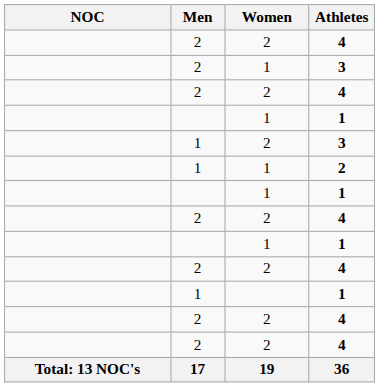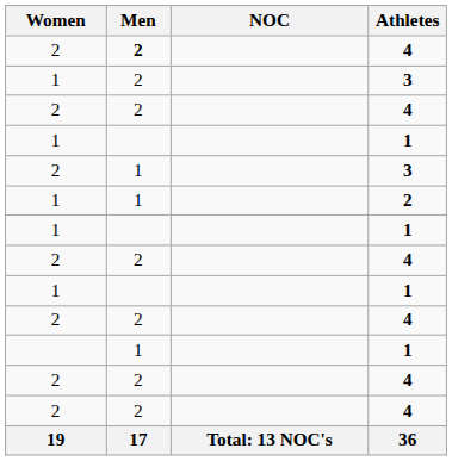columns swapped: NOC <-> Women
row 2 | Men: normal -> bold
